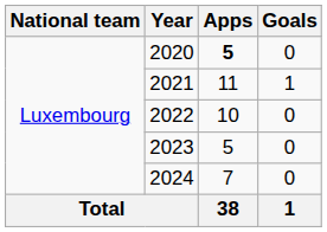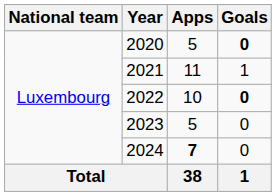2020 | Apps: bold -> normal
2020 | Goals: normal -> bold
2022 | Goals: normal -> bold
2024 | Apps: normal -> bold
